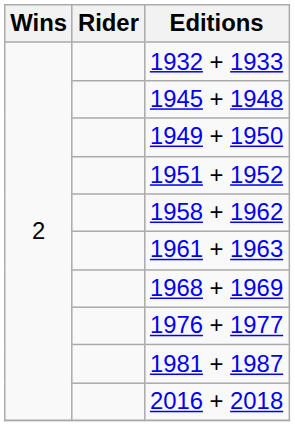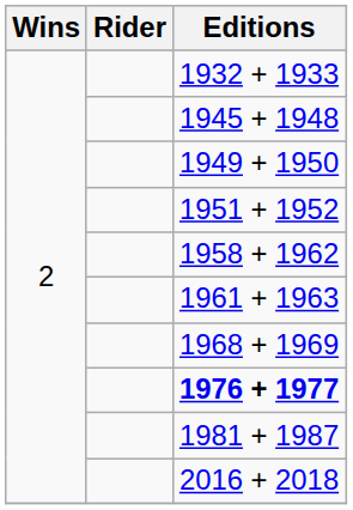1976 + 1977 | Editions: normal -> bold
